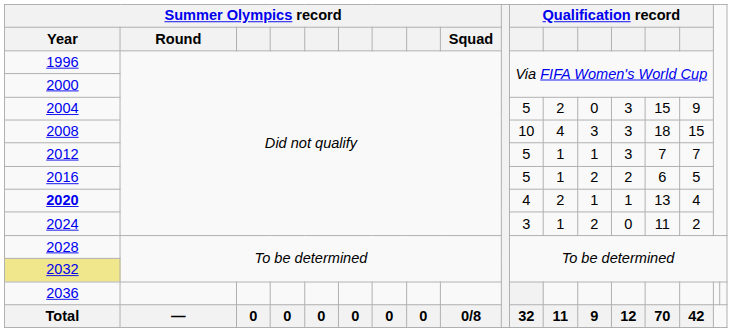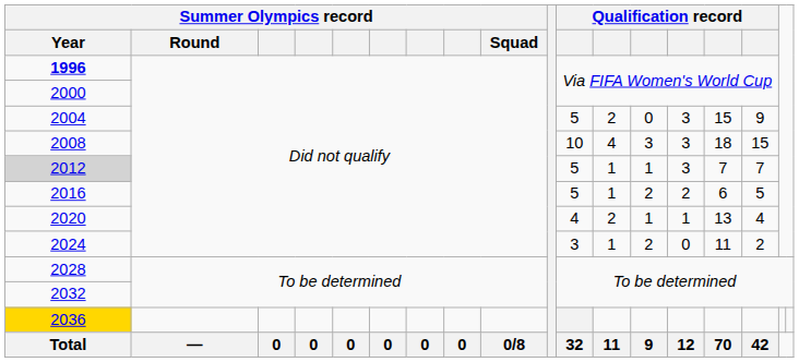1996 | Summer Olympics record / Year: normal -> bold
2012 | Summer Olympics record / Year: no background -> lightgrey background
2020 | Summer Olympics record / Year: bold -> normal
2032 | Summer Olympics record / Year: khaki background -> no background
2036 | Summer Olympics record / Year: no background -> gold background
